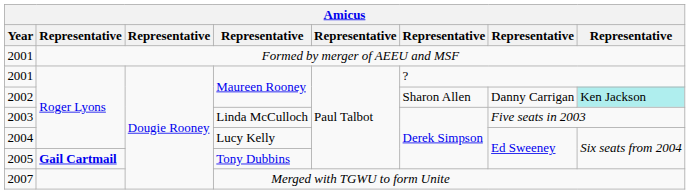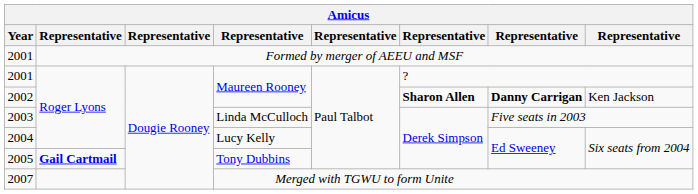2002 | column 6: normal -> bold
2002 | column 7: normal -> bold
2002 | column 8: paleturquoise background -> no background
